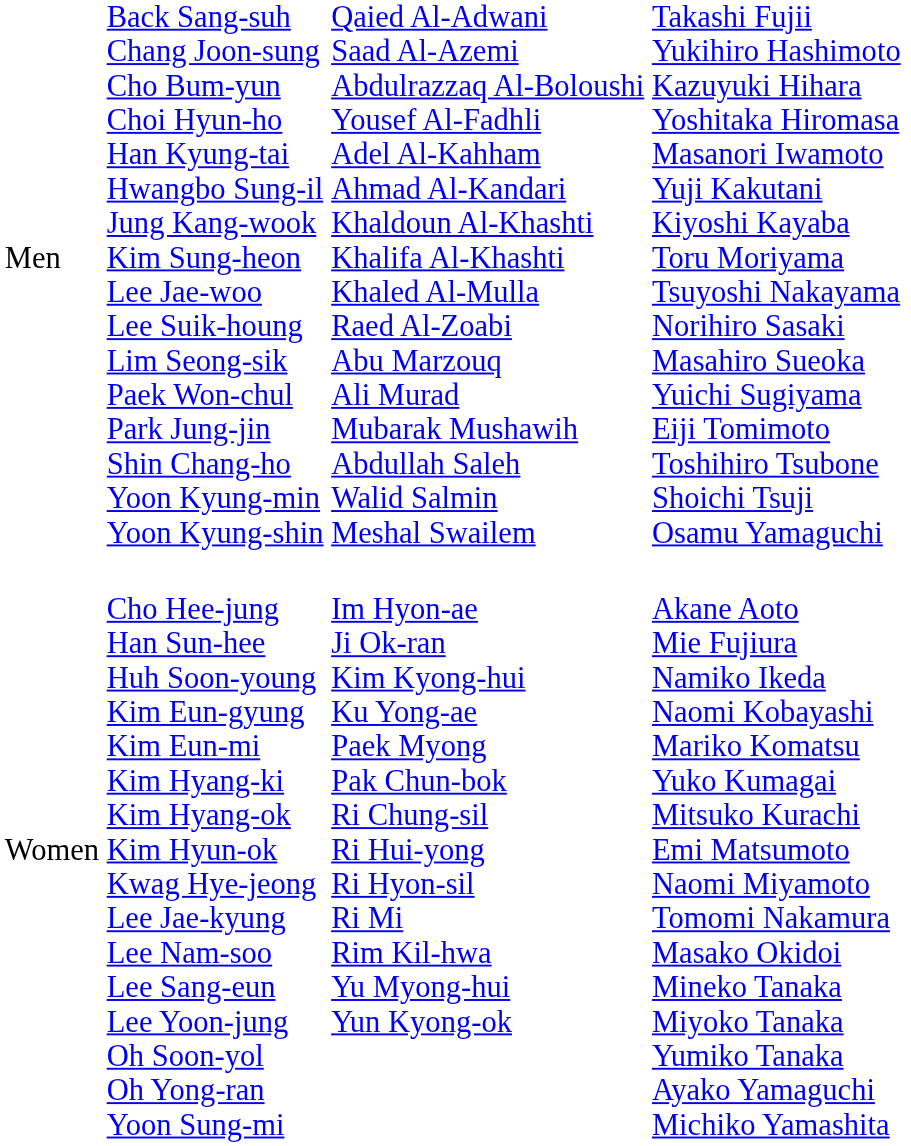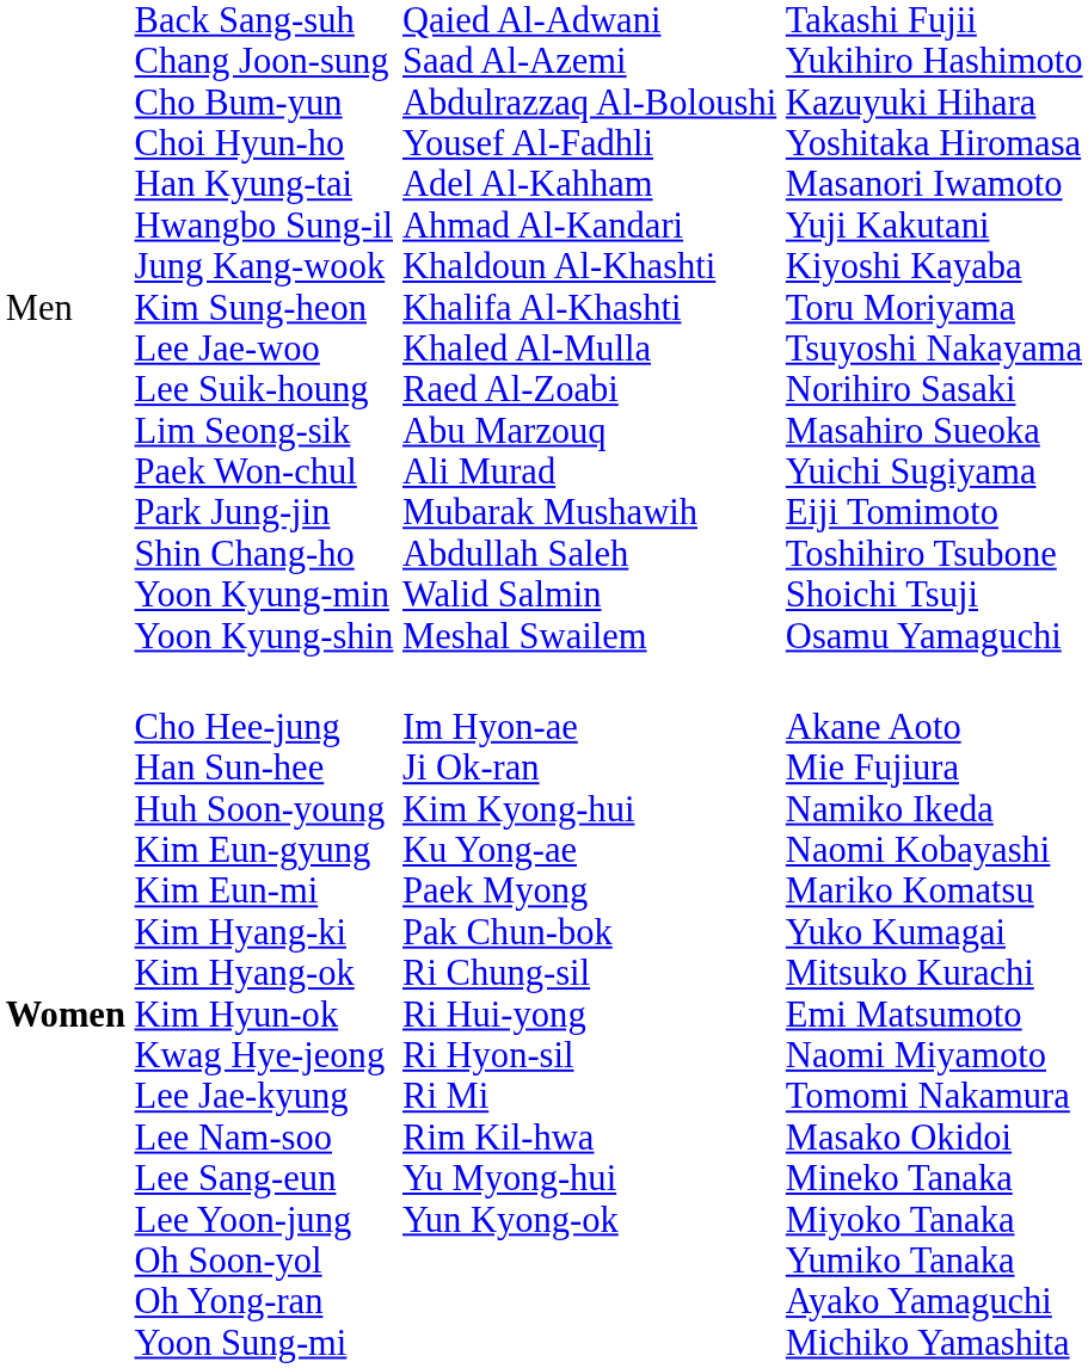Women | column 1: normal -> bold
